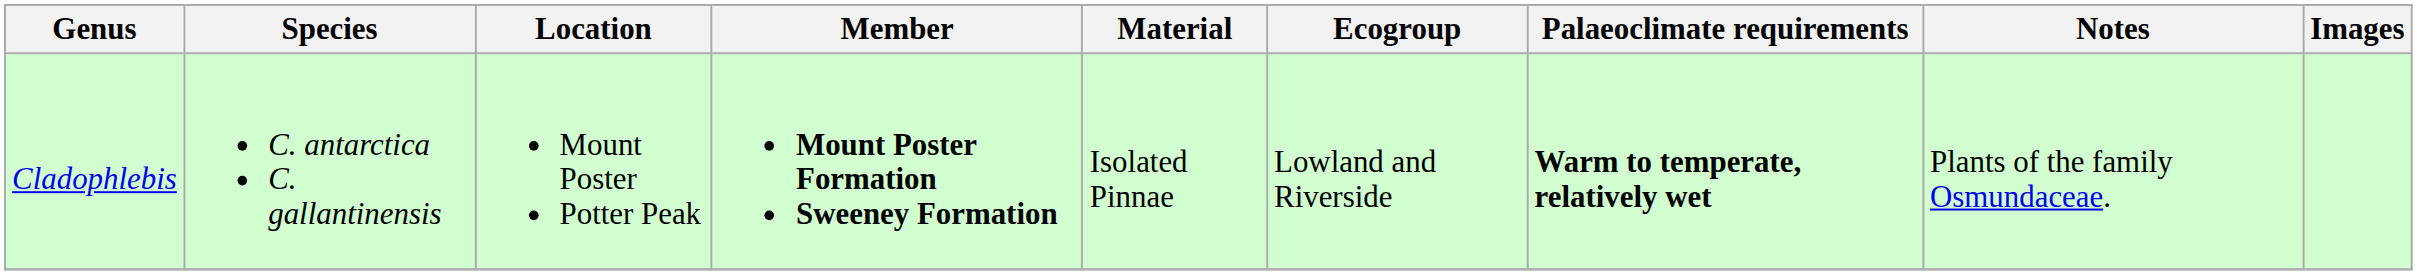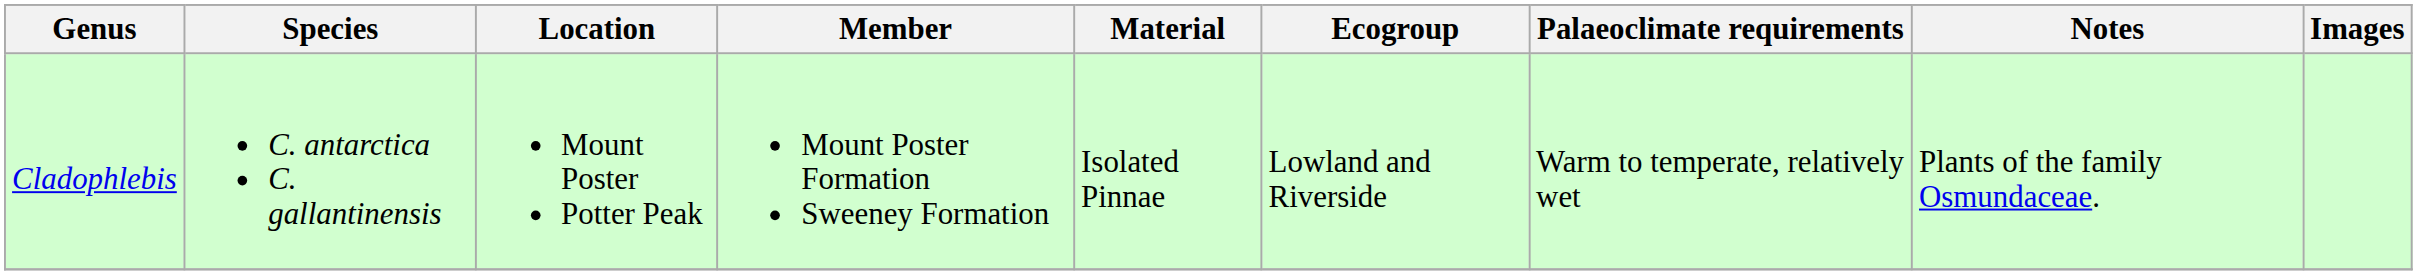Cladophlebis | Member: bold -> normal
Cladophlebis | Palaeoclimate requirements: bold -> normal
